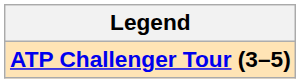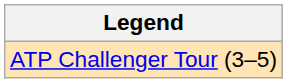row 2 | column 1: bold -> normal
